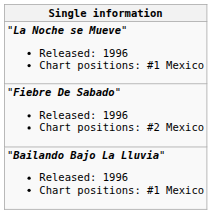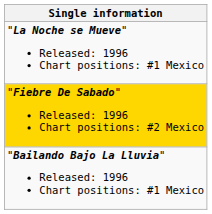row 3 | column 1: no background -> gold background
